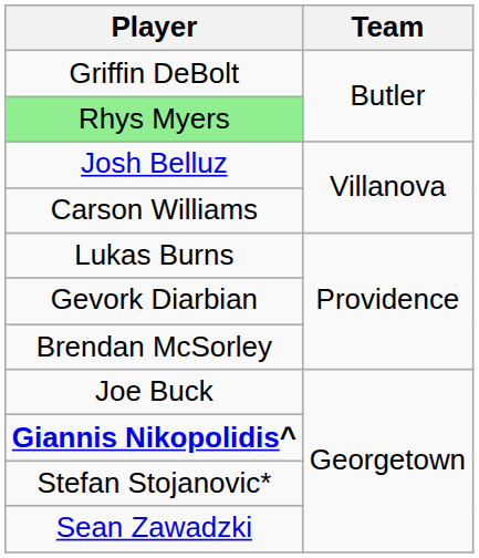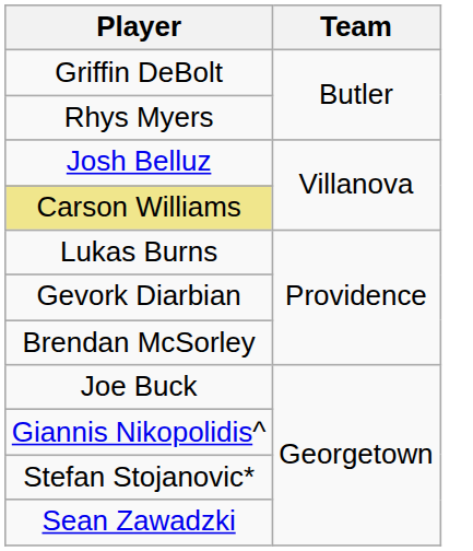Rhys Myers | Player: lightgreen background -> no background
Carson Williams | Player: no background -> khaki background
Giannis Nikopolidis^ | Player: bold -> normal
